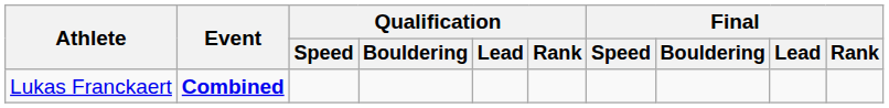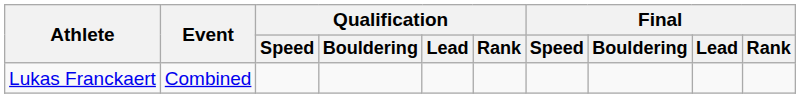row 3 | Event: bold -> normal
